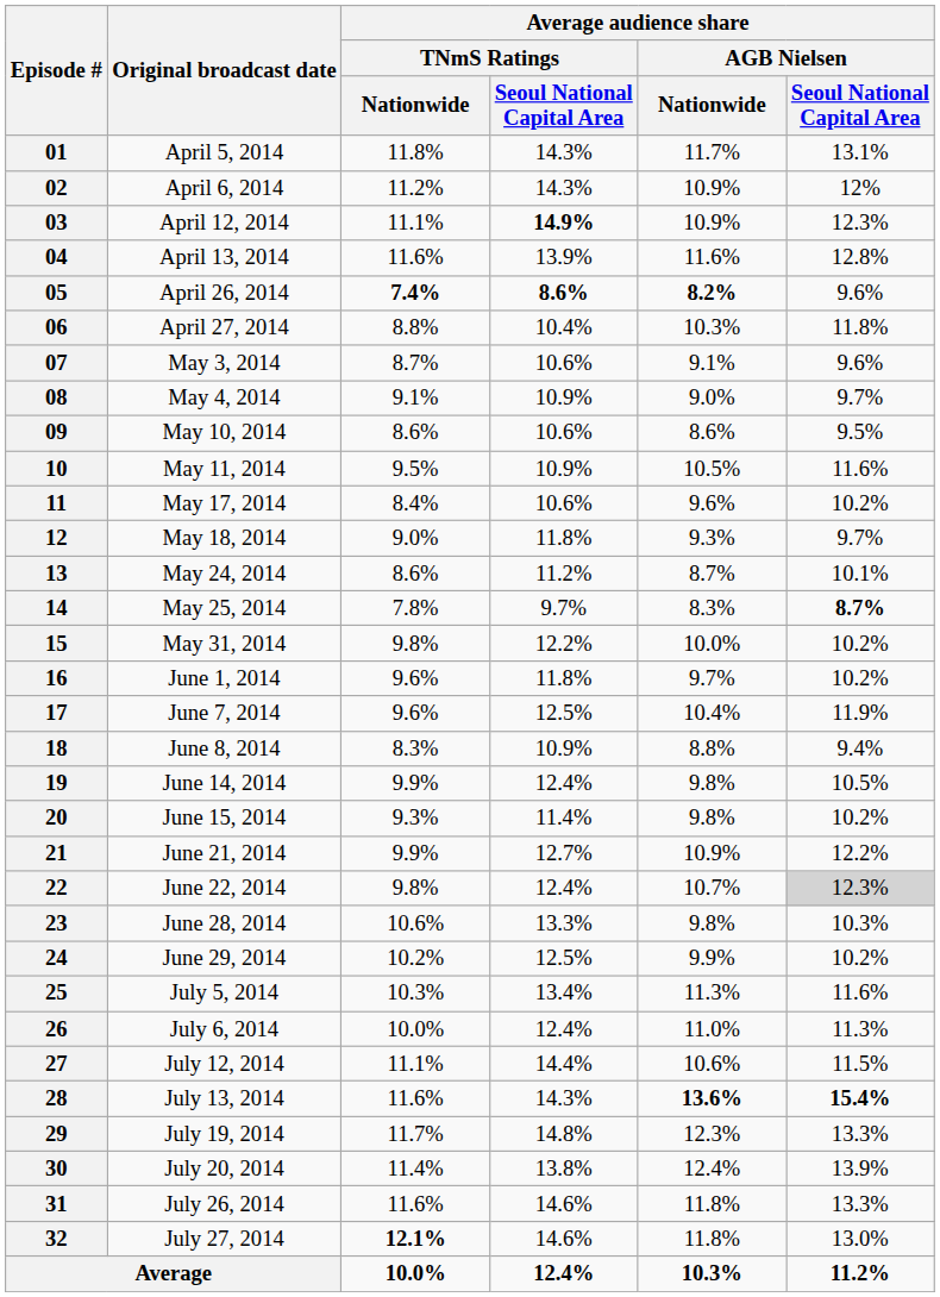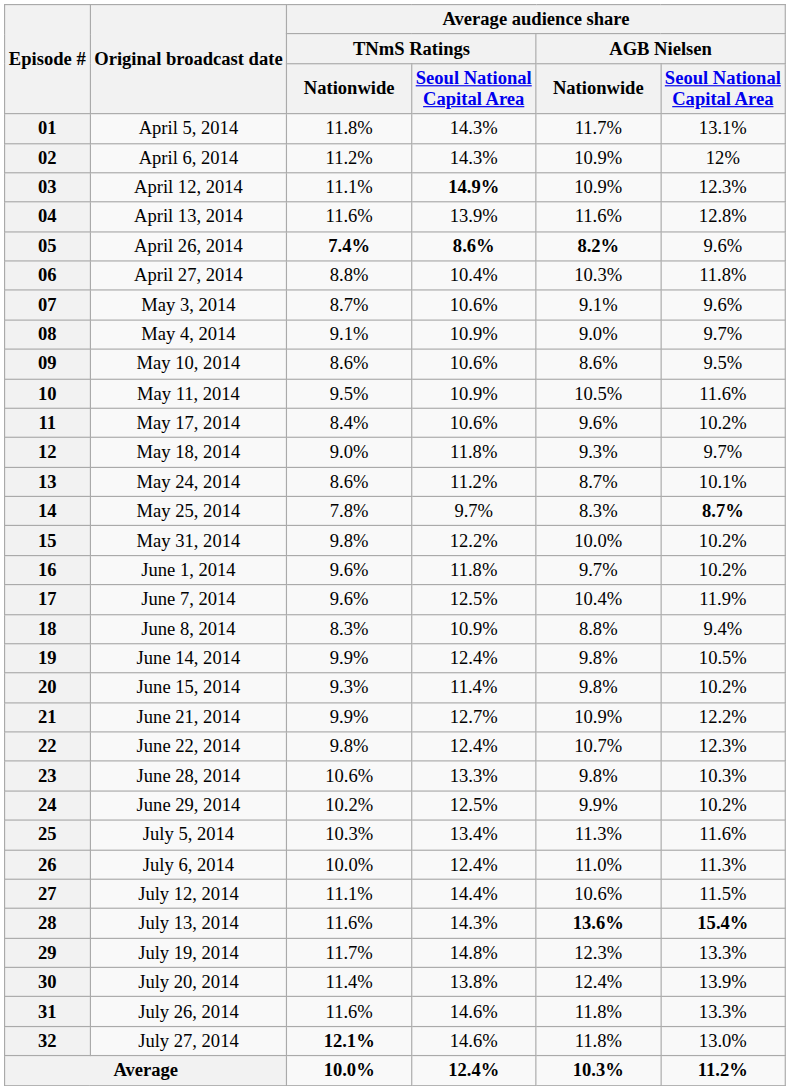22 | column 6: lightgrey background -> no background
